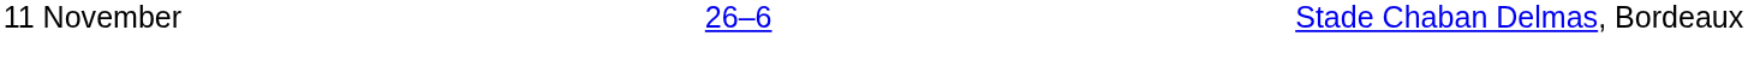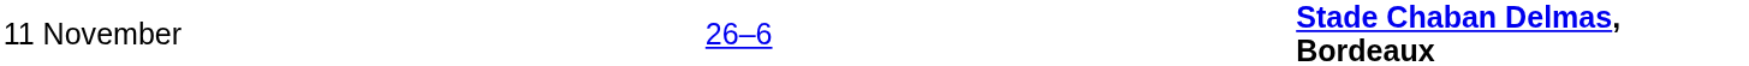11 November | column 3: normal -> bold
